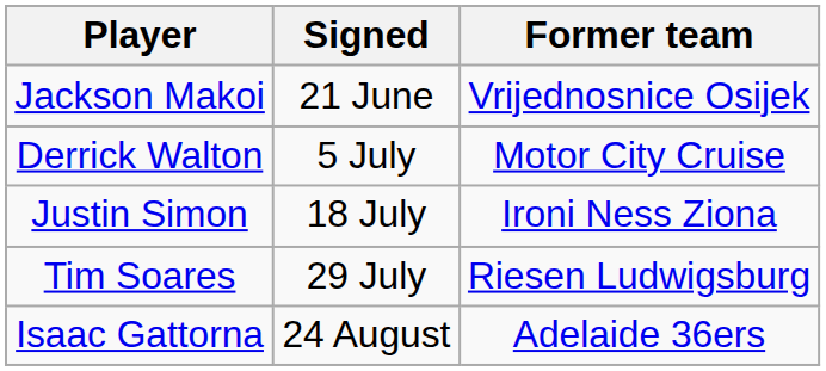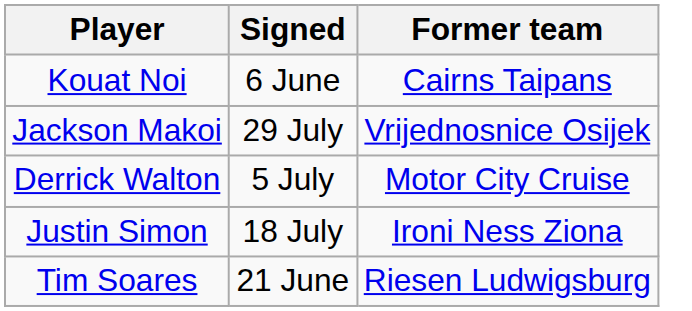+ row: Kouat Noi | 6 June | Cairns Taipans
Jackson Makoi | Signed: 21 June -> 29 July
Tim Soares | Signed: 29 July -> 21 June
- row: Isaac Gattorna | 24 August | Adelaide 36ers
